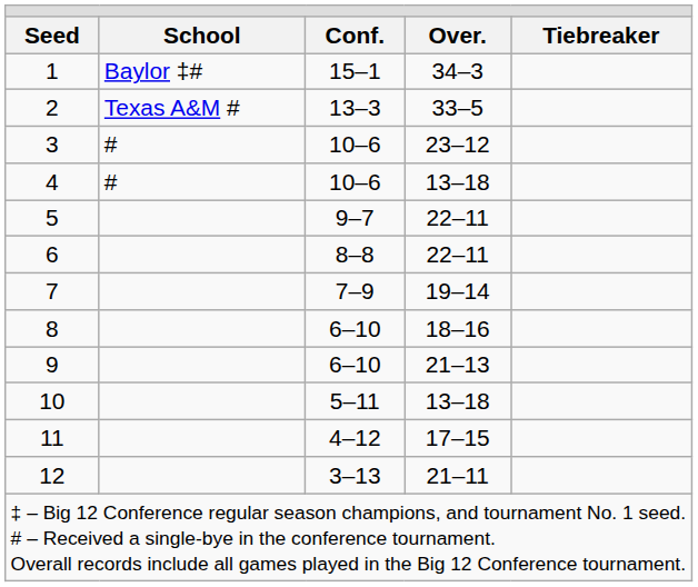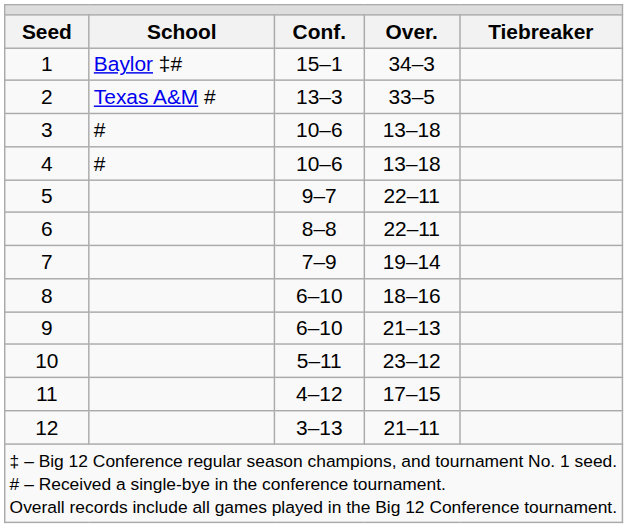3 | column 4: 23–12 -> 13–18
10 | column 4: 13–18 -> 23–12
